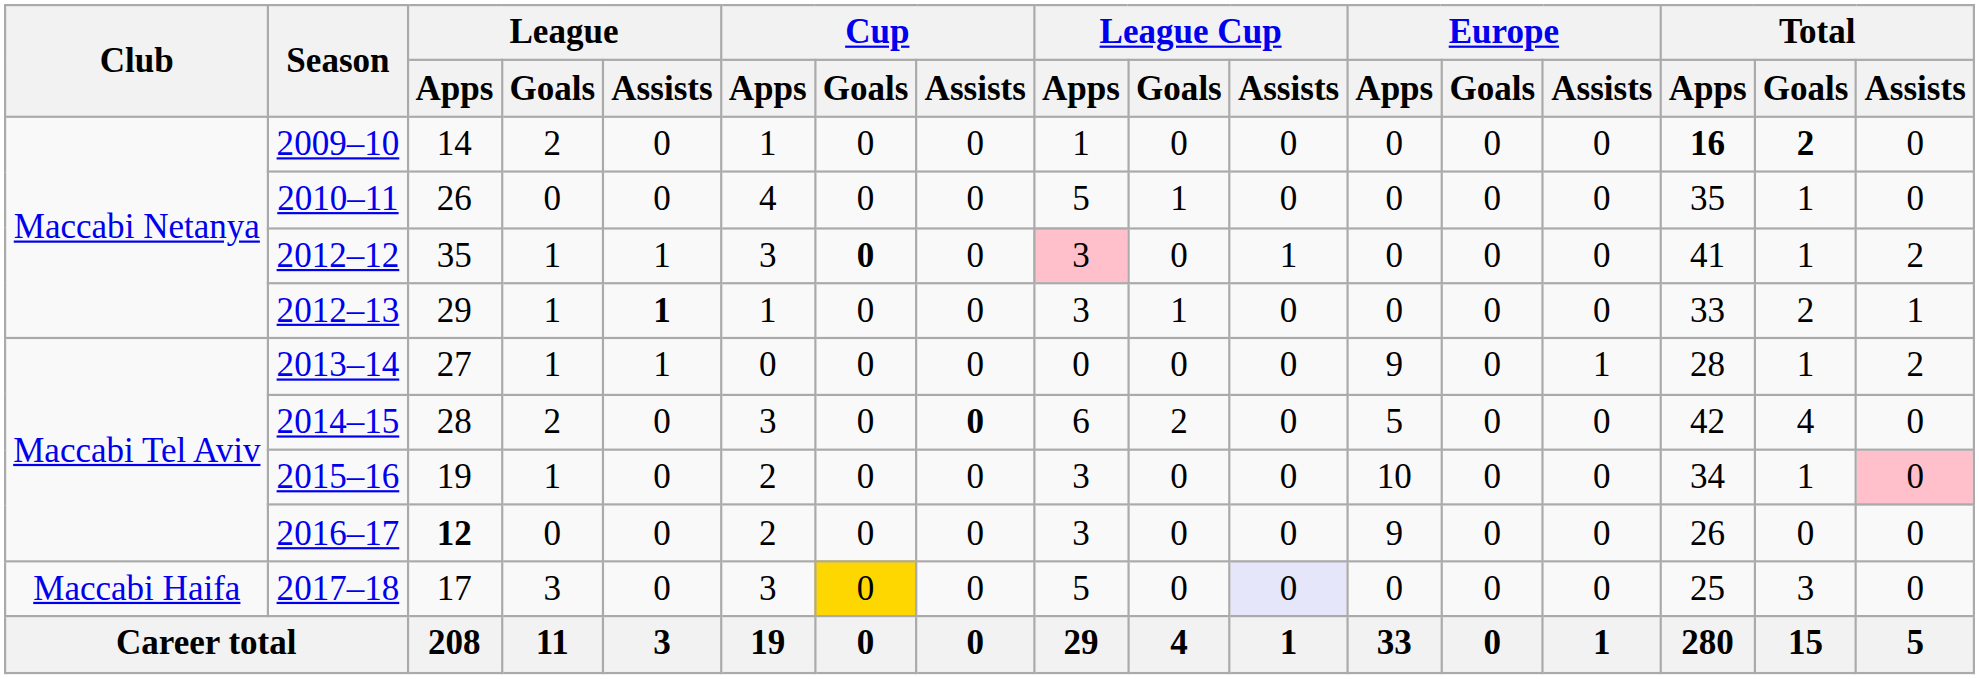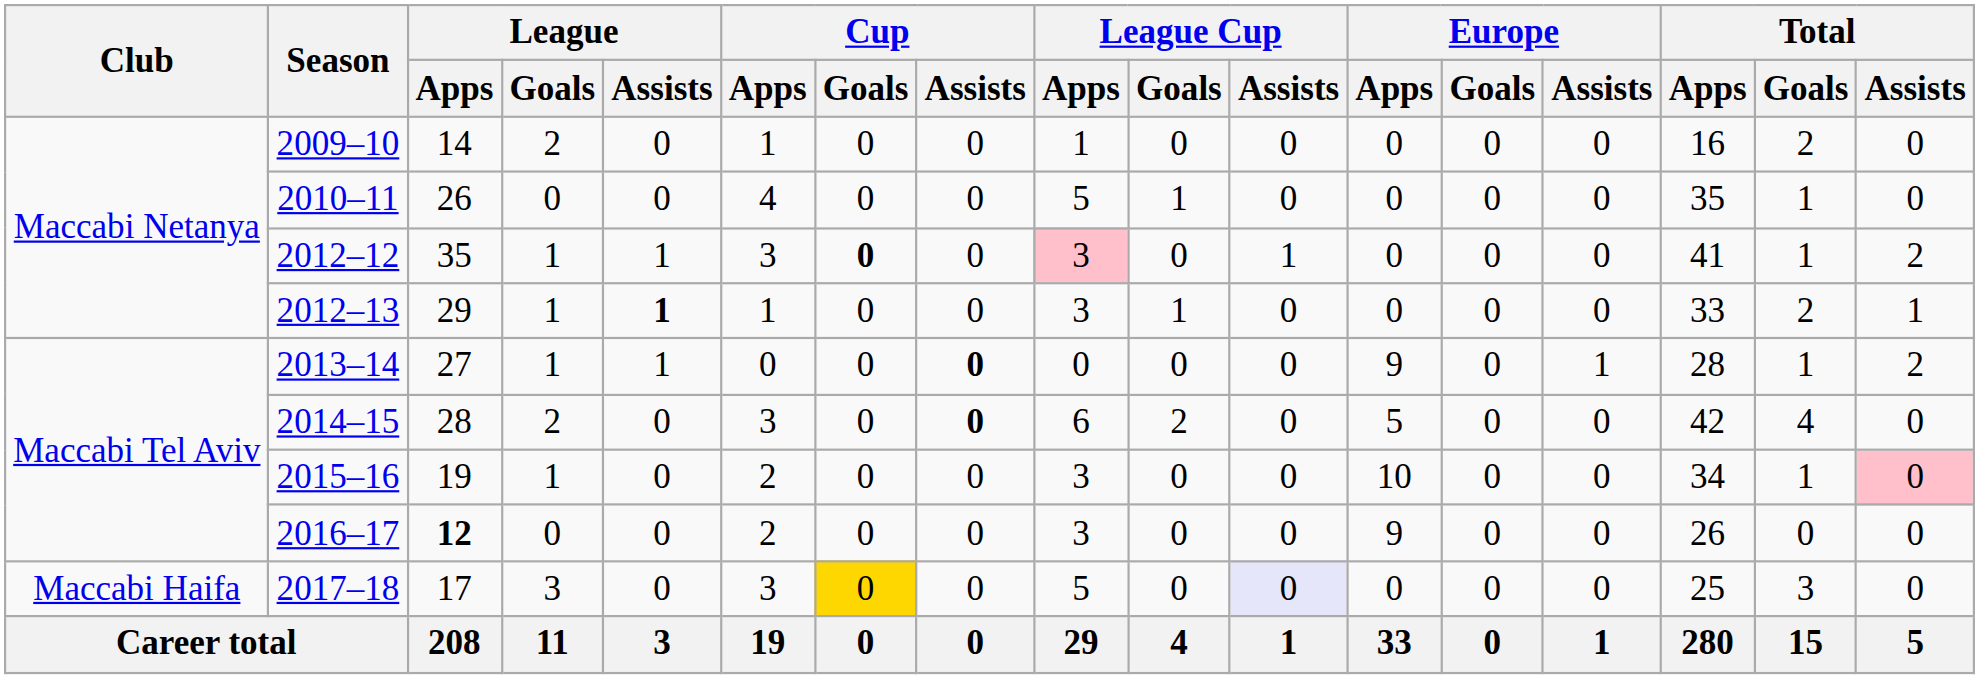2009–10 | Total / Apps: bold -> normal
2009–10 | Total / Goals: bold -> normal
2013–14 | Cup / Assists: normal -> bold
